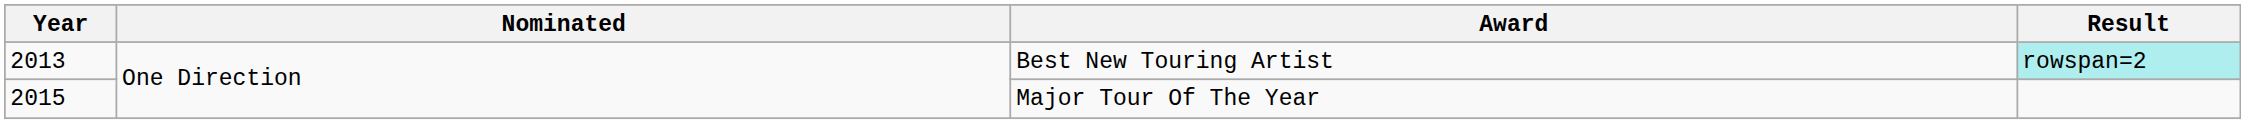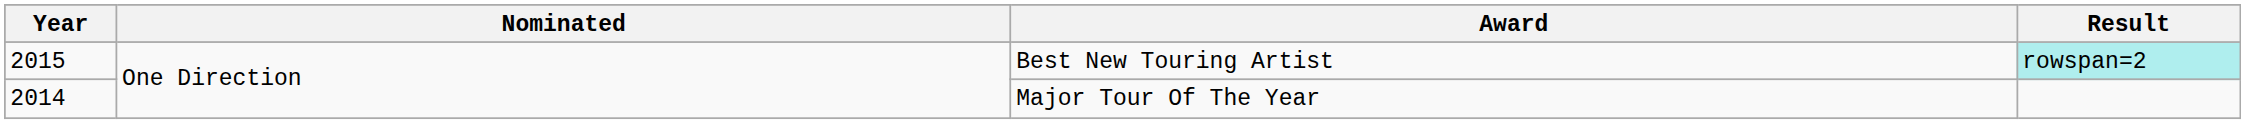Best New Touring Artist | Year: 2013 -> 2015
Major Tour Of The Year | Year: 2015 -> 2014
